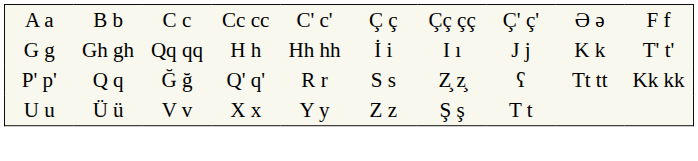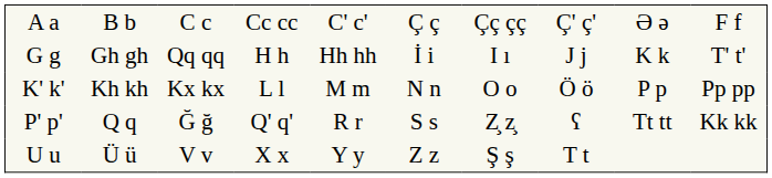+ row: K' k' | Kh kh | Kx kx | L l | M m | N n | O o | Ö ö | P p | Pp pp
